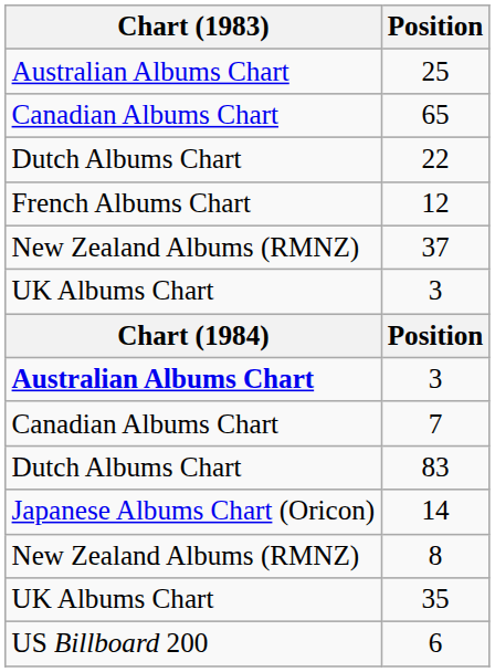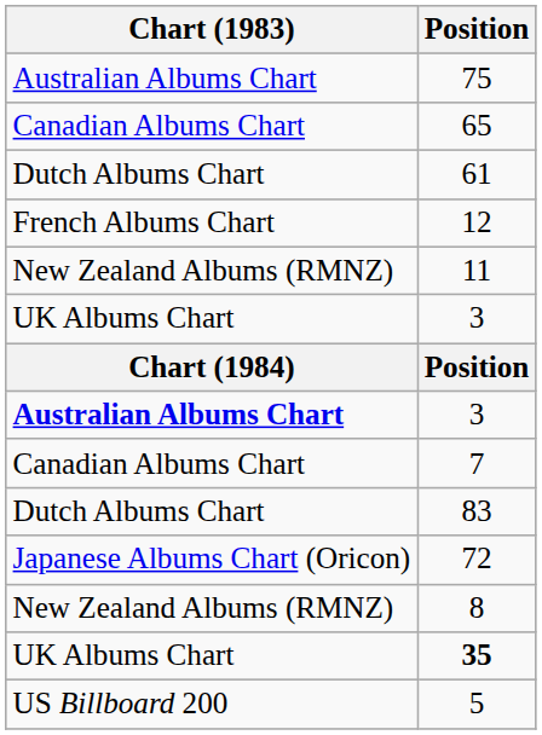row 2 | Position: 25 -> 75
row 4 | Position: 22 -> 61
row 6 | Position: 37 -> 11
row 12 | Position: 14 -> 72
row 14 | Position: normal -> bold
row 15 | Position: 6 -> 5
